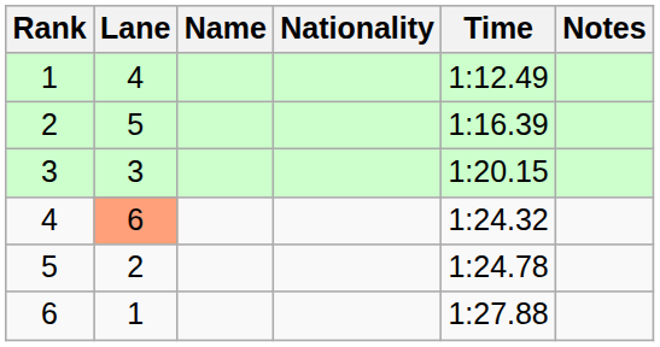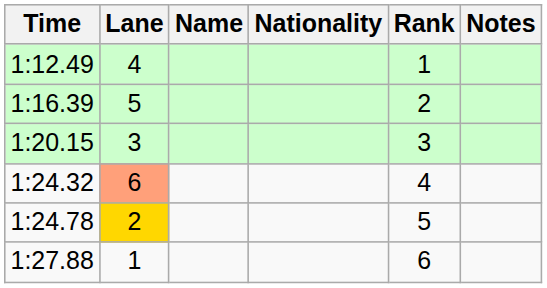columns swapped: Rank <-> Time
row 6 | Lane: no background -> gold background
